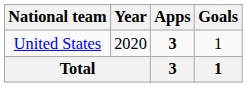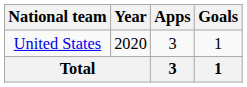United States | Apps: bold -> normal
